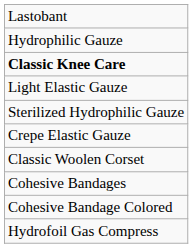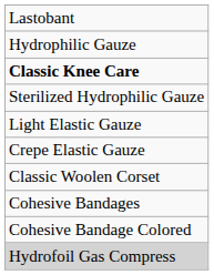row 4 | column 1: Light Elastic Gauze -> Sterilized Hydrophilic Gauze
row 5 | column 1: Sterilized Hydrophilic Gauze -> Light Elastic Gauze
row 10 | column 1: no background -> lightgrey background
